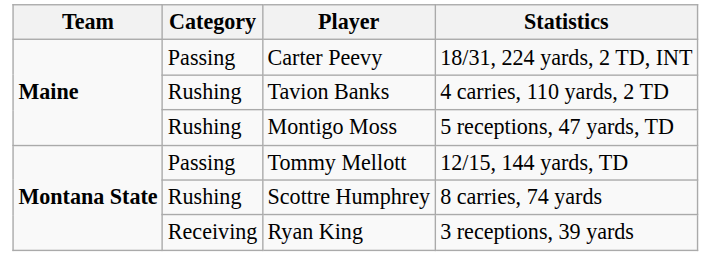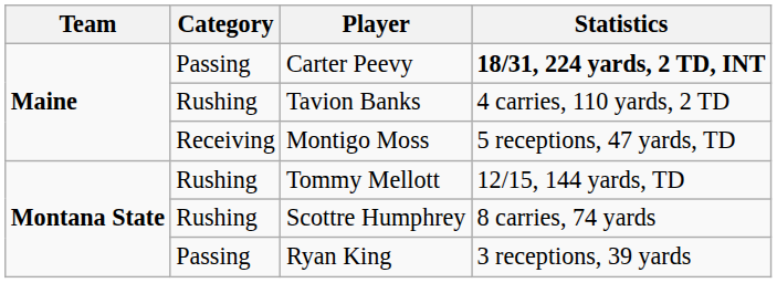Carter Peevy | Statistics: normal -> bold
Montigo Moss | Category: Rushing -> Receiving
Tommy Mellott | Category: Passing -> Rushing
Ryan King | Category: Receiving -> Passing
